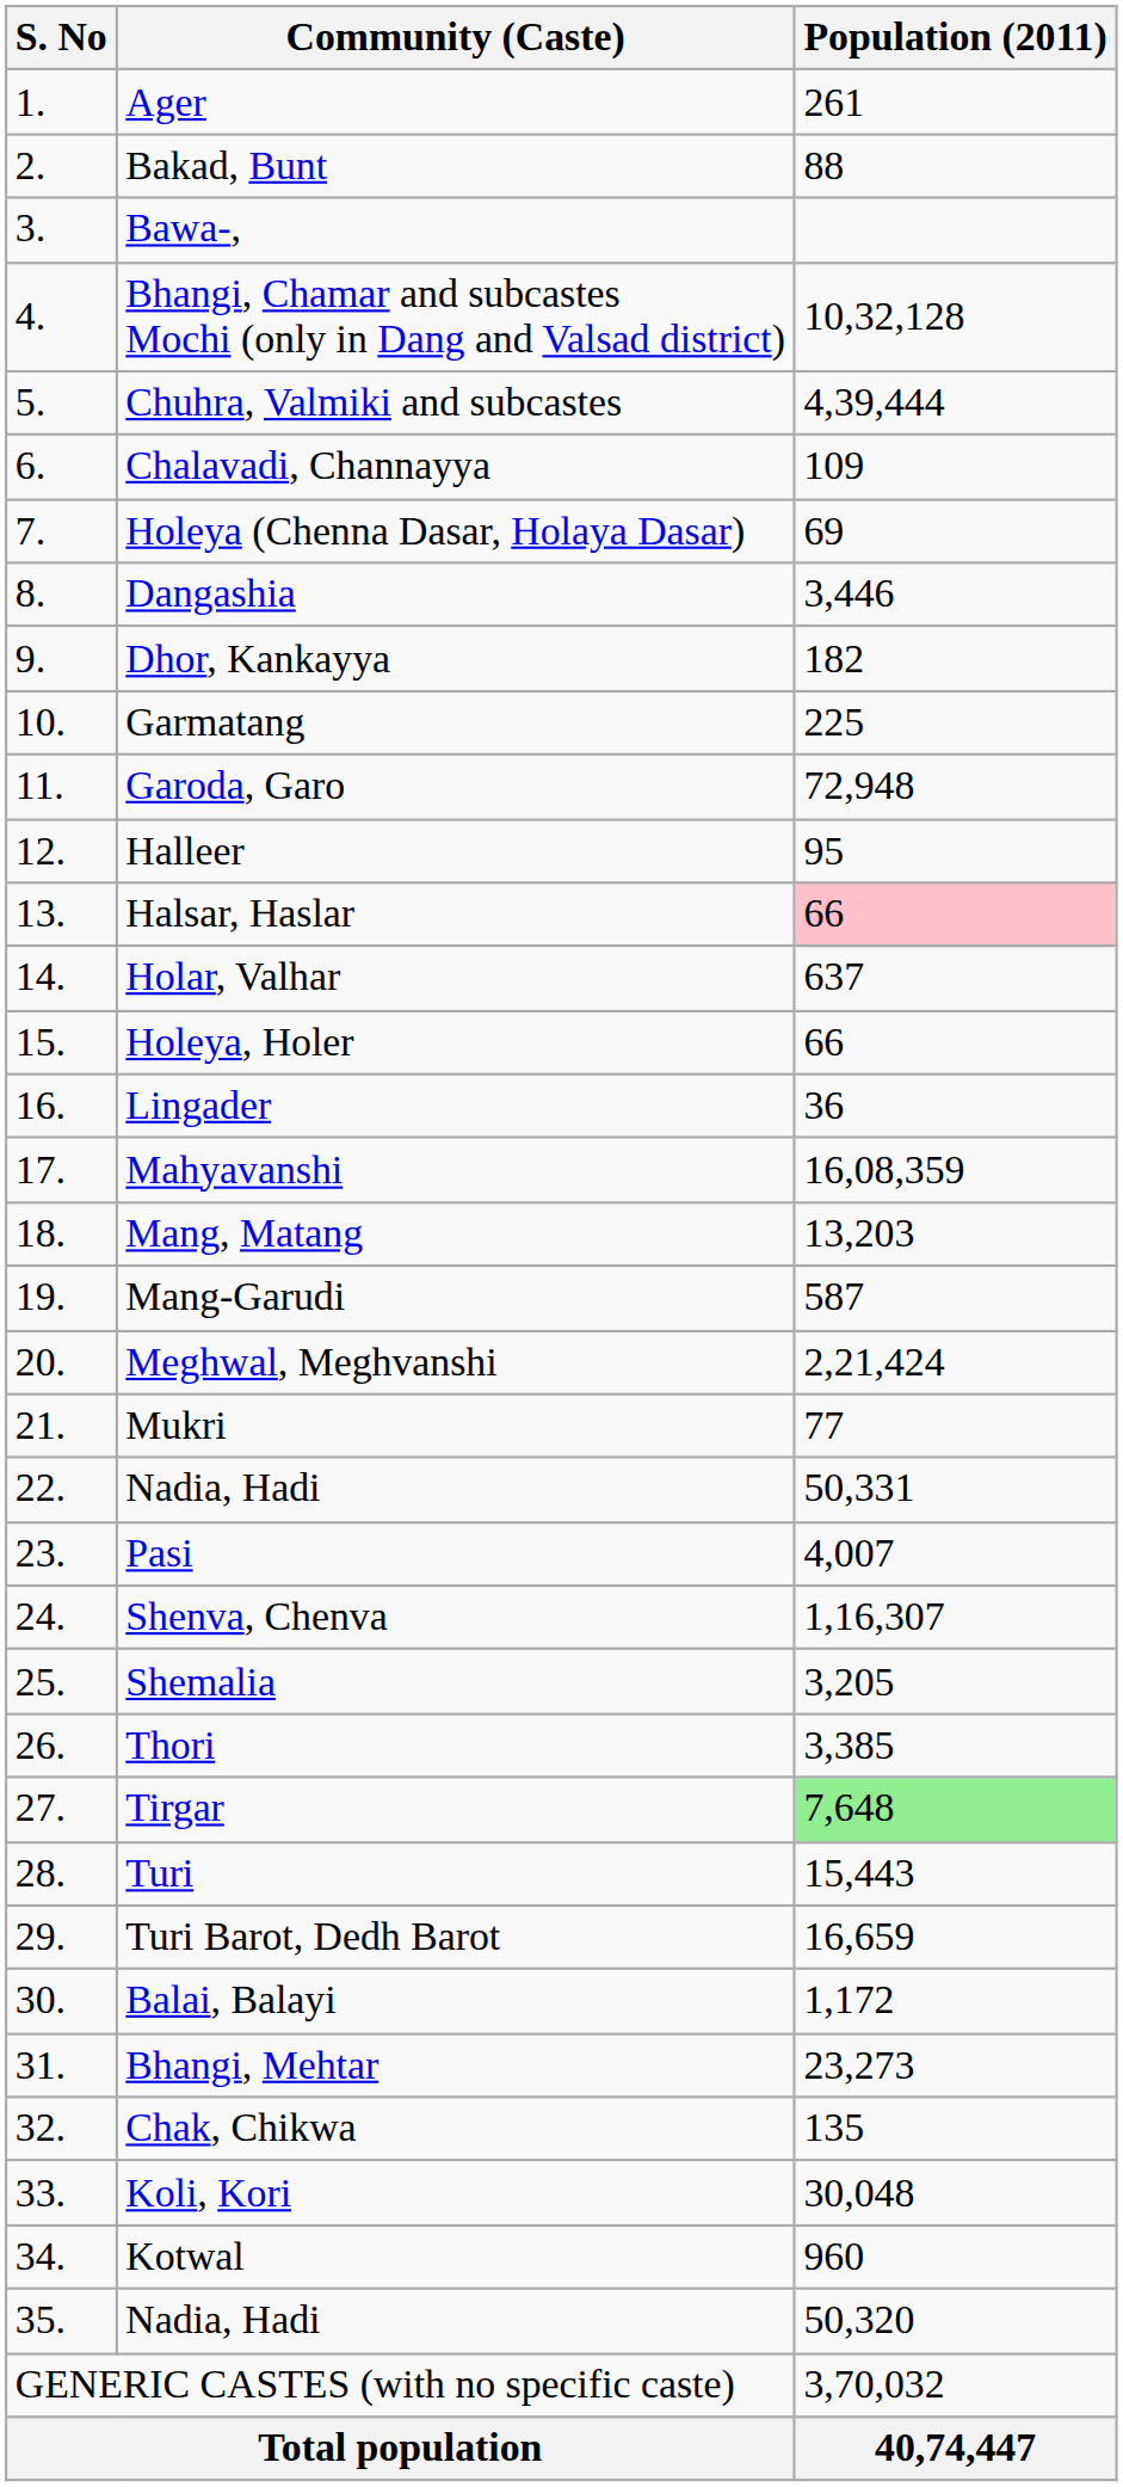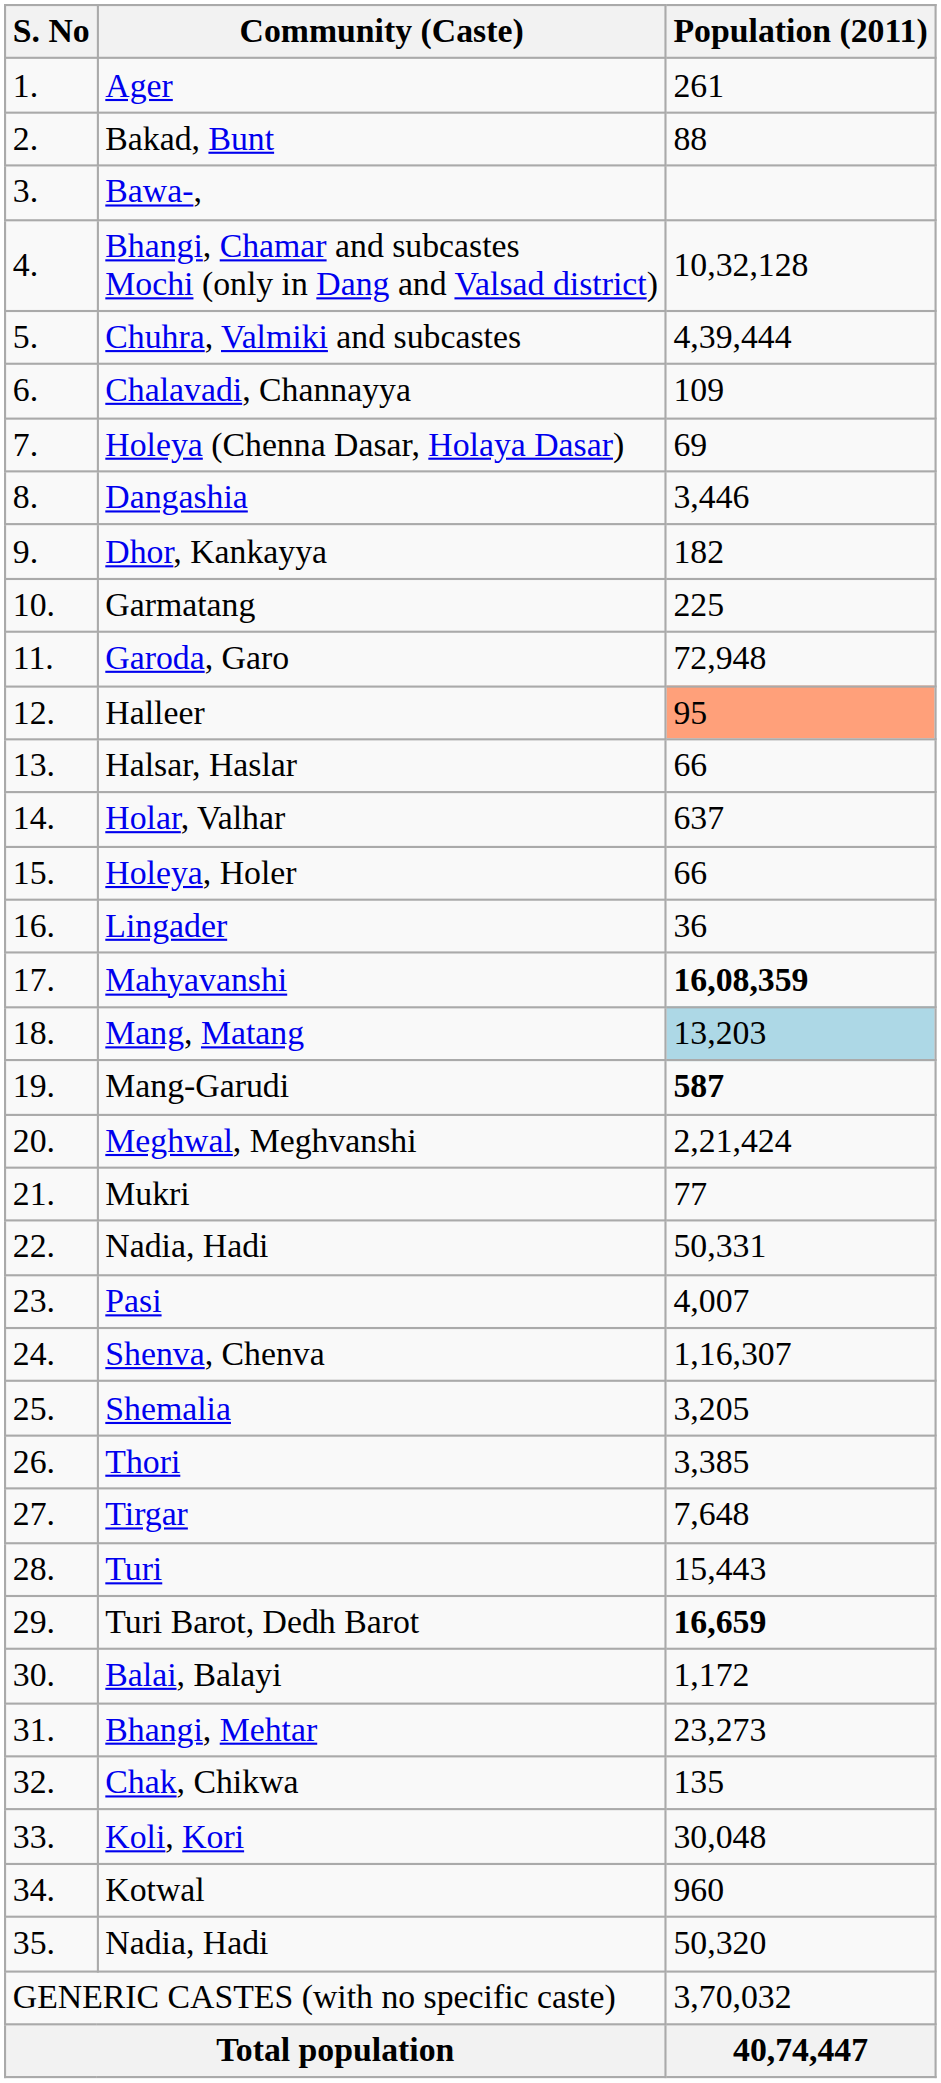Halleer | Population (2011): no background -> lightsalmon background
Halsar, Haslar | Population (2011): pink background -> no background
Mahyavanshi | Population (2011): normal -> bold
Mang, Matang | Population (2011): no background -> lightblue background
Mang-Garudi | Population (2011): normal -> bold
Tirgar | Population (2011): lightgreen background -> no background
Turi Barot, Dedh Barot | Population (2011): normal -> bold
